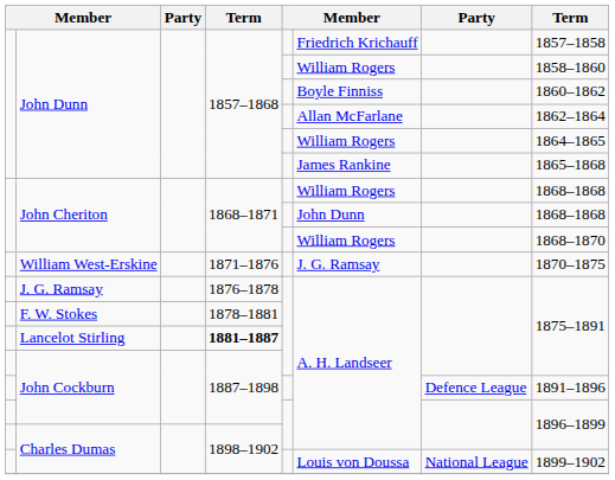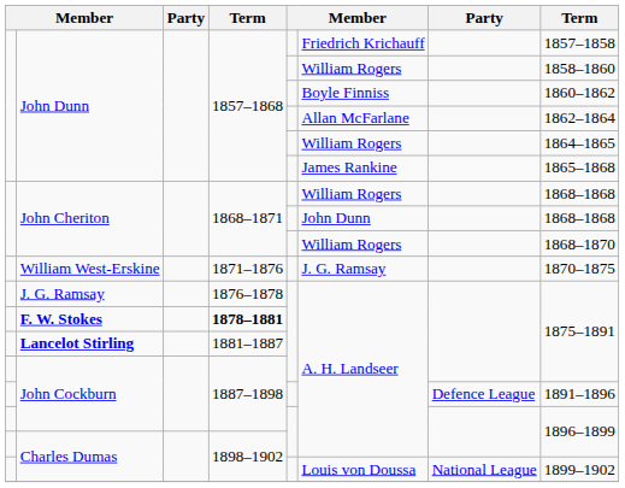F. W. Stokes | column 2: normal -> bold
F. W. Stokes | column 4: normal -> bold
Lancelot Stirling | column 2: normal -> bold
Lancelot Stirling | column 4: bold -> normal
